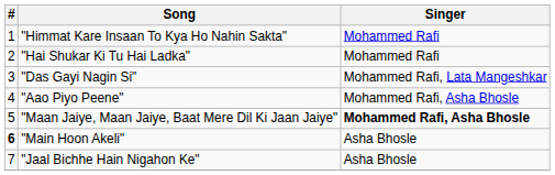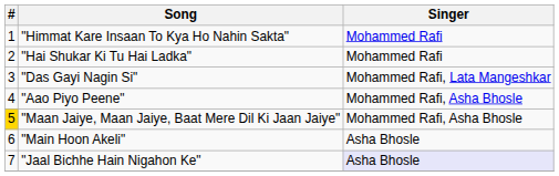"Maan Jaiye, Maan Jaiye, Baat Mere Dil Ki Jaan Jaiye" | #: no background -> gold background
"Maan Jaiye, Maan Jaiye, Baat Mere Dil Ki Jaan Jaiye" | Singer: bold -> normal
"Main Hoon Akeli" | #: bold -> normal
"Jaal Bichhe Hain Nigahon Ke" | Singer: no background -> lavender background
